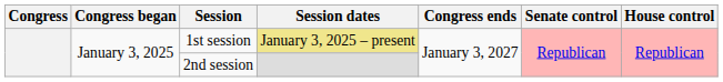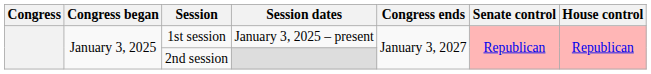1st session | Session dates: khaki background -> no background
